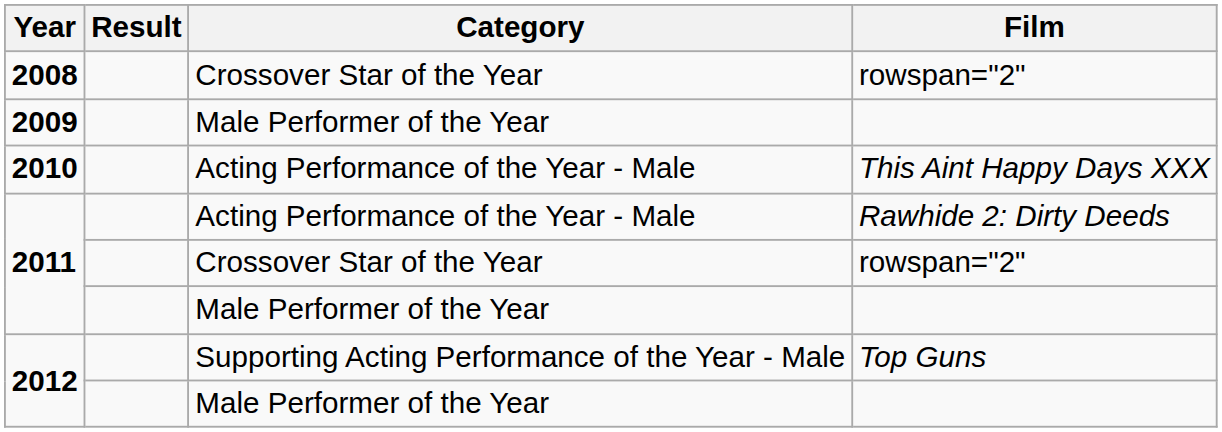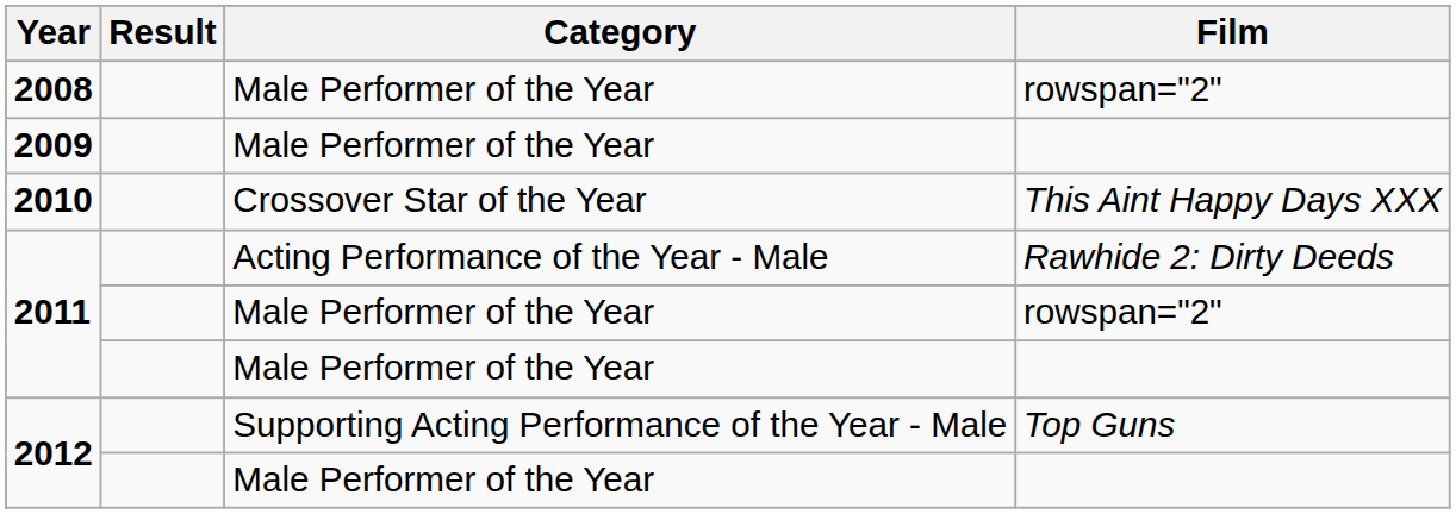2008 | Category: Crossover Star of the Year -> Male Performer of the Year
2010 | Category: Acting Performance of the Year - Male -> Crossover Star of the Year
2011 / rowspan="2" | Category: Crossover Star of the Year -> Male Performer of the Year
